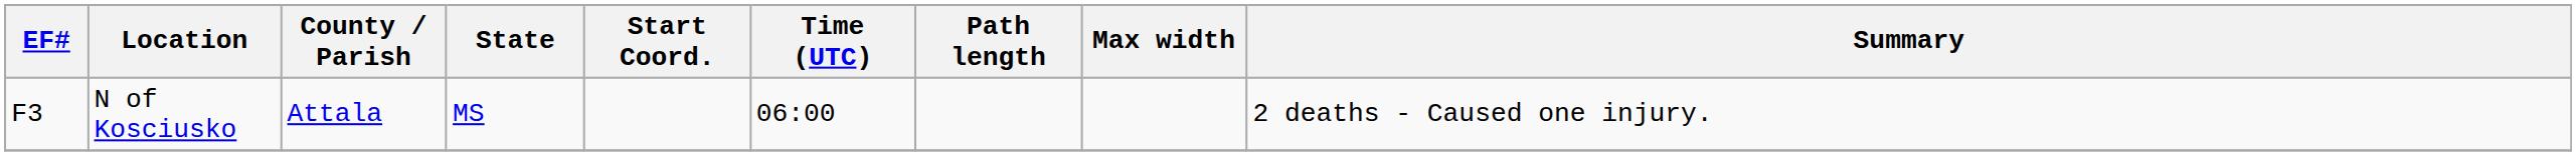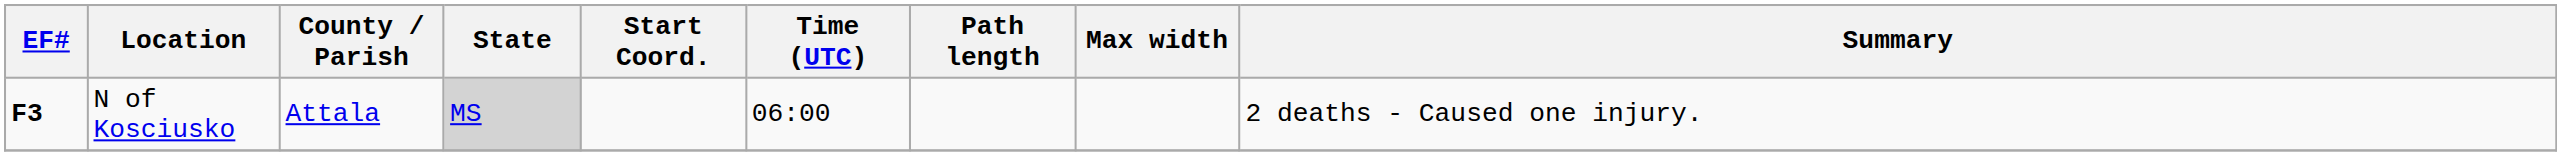N of Kosciusko | EF#: normal -> bold
N of Kosciusko | State: no background -> lightgrey background
